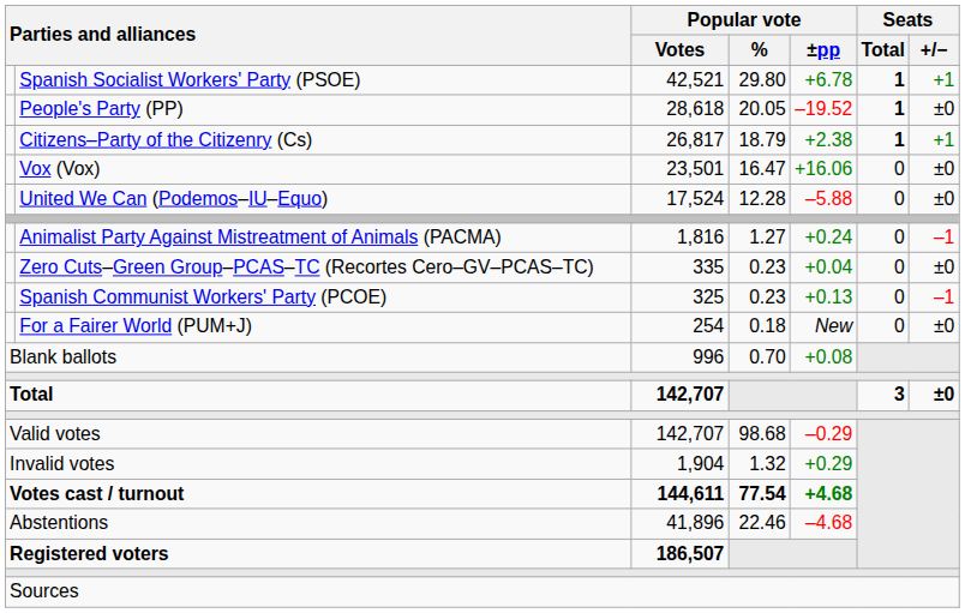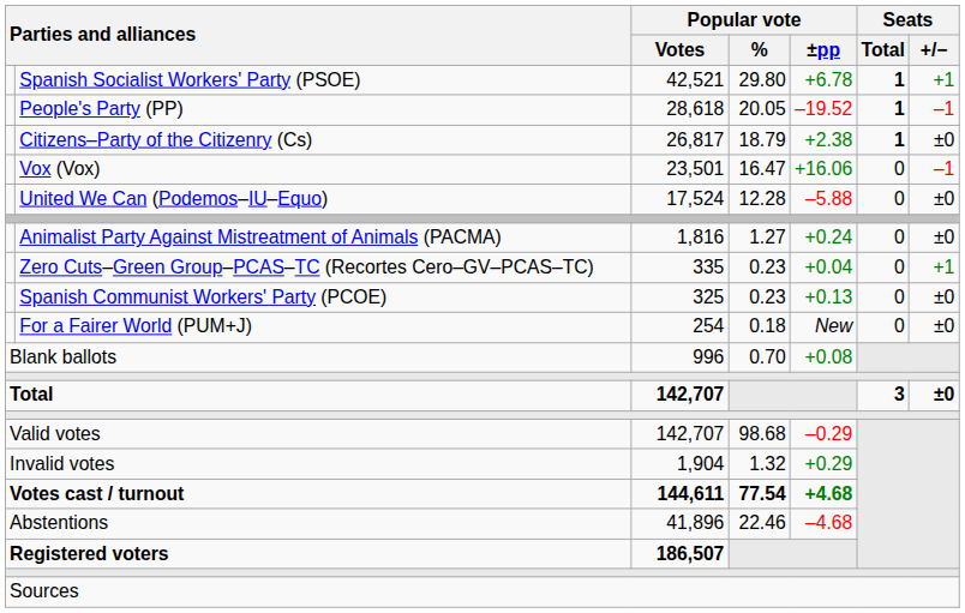People's Party (PP) | Seats / +/−: ±0 -> –1
Citizens–Party of the Citizenry (Cs) | Seats / +/−: +1 -> ±0
Vox (Vox) | Seats / +/−: ±0 -> –1
Animalist Party Against Mistreatment of Animals (PACMA) | Seats / +/−: –1 -> ±0
Zero Cuts–Green Group–PCAS–TC (Recortes Cero–GV–PCAS–TC) | Seats / +/−: ±0 -> +1
Spanish Communist Workers' Party (PCOE) | Seats / +/−: –1 -> ±0
